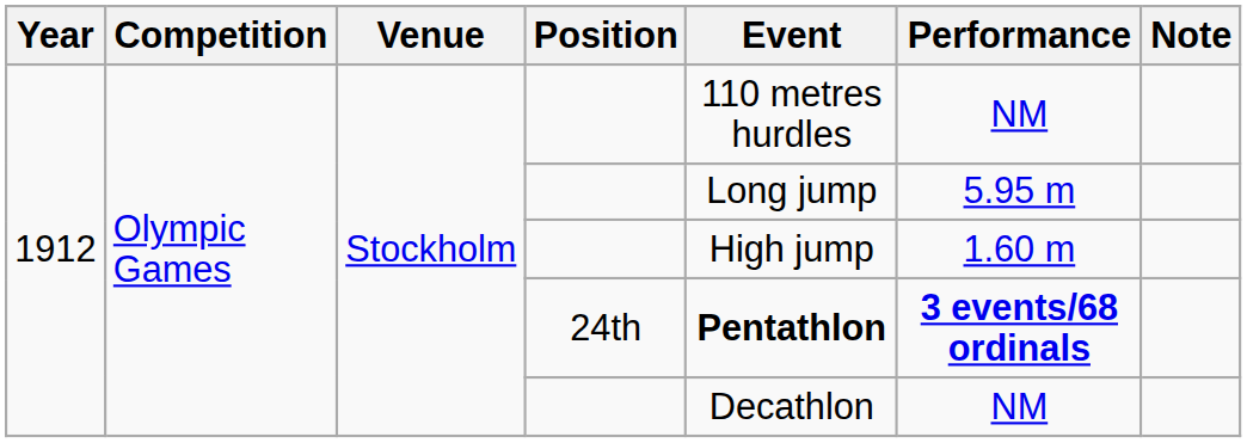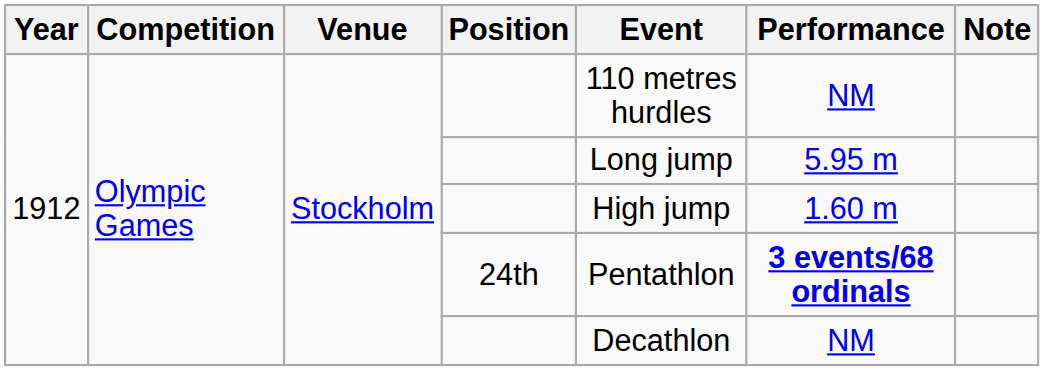24th | Event: bold -> normal
